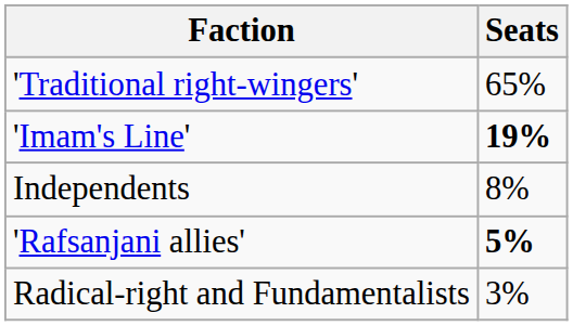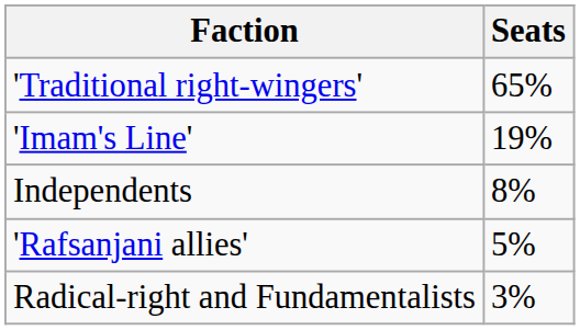'Imam's Line' | Seats: bold -> normal
'Rafsanjani allies' | Seats: bold -> normal
